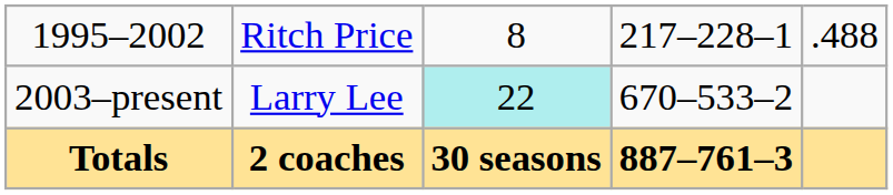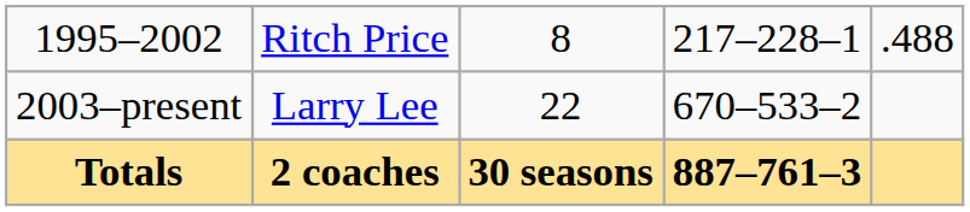2003–present | column 3: paleturquoise background -> no background
